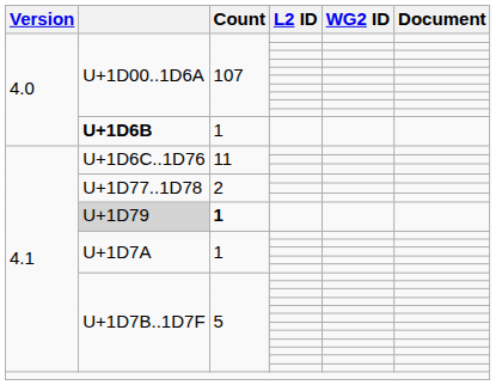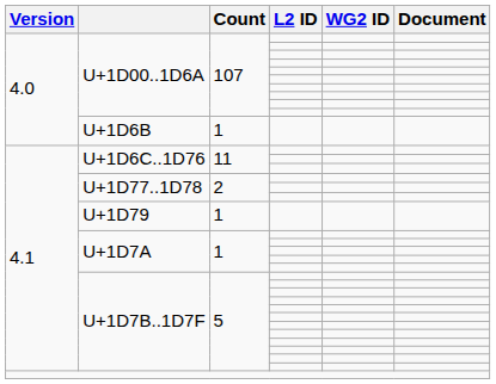U+1D6B | column 2: bold -> normal
U+1D79 | column 2: lightgrey background -> no background
U+1D79 | Count: bold -> normal
